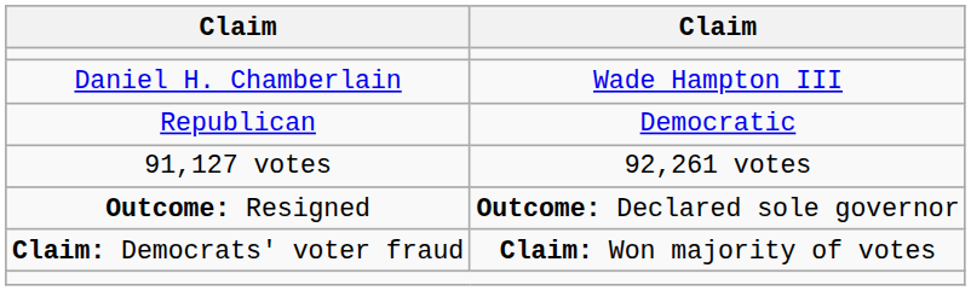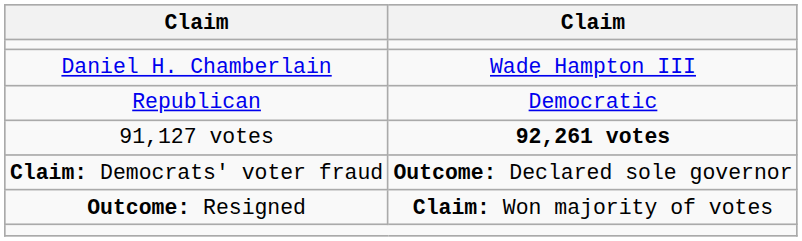row 5 | column 2: normal -> bold
row 6 | column 1: Outcome: Resigned -> Claim: Democrats' voter fraud
row 7 | column 1: Claim: Democrats' voter fraud -> Outcome: Resigned
